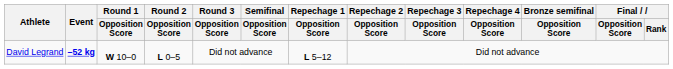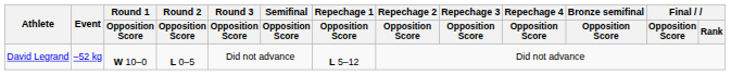David Legrand | Event: bold -> normal
